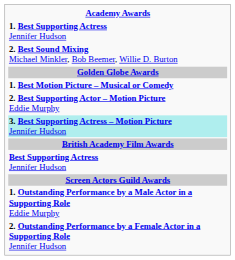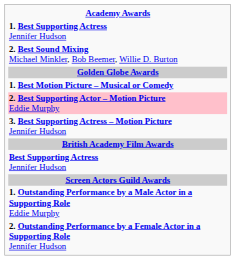2. Best Supporting Actor – Motion Picture Eddie Murphy | column 1: no background -> pink background
3. Best Supporting Actress – Motion Picture Jennifer Hudson | column 1: paleturquoise background -> no background
